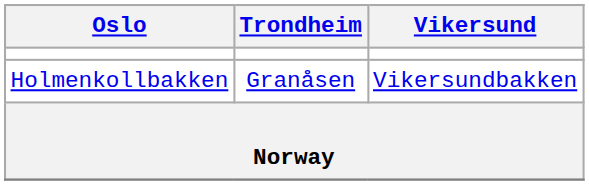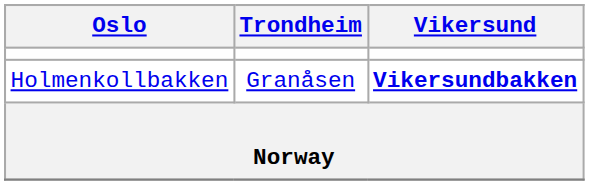Holmenkollbakken | Vikersund: normal -> bold
